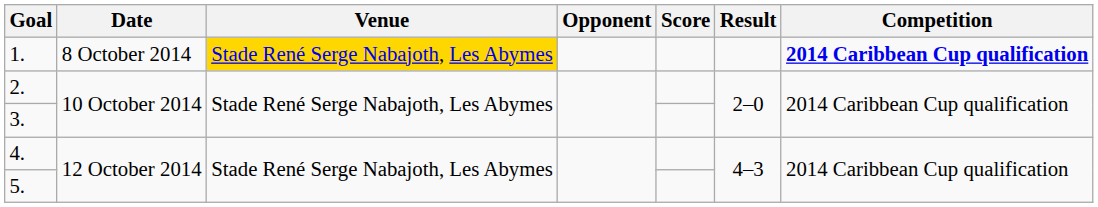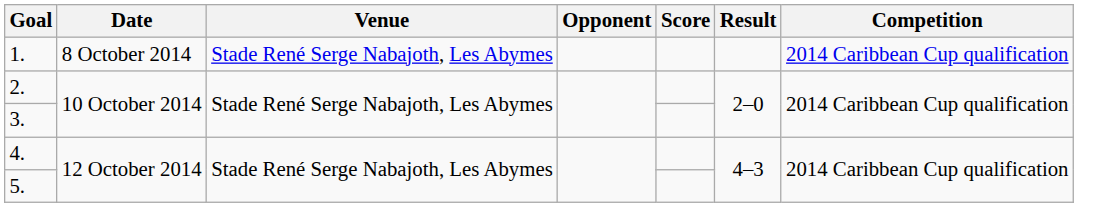1. | Venue: gold background -> no background
1. | Competition: bold -> normal
